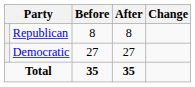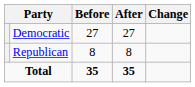rows swapped: Democratic <-> Republican
